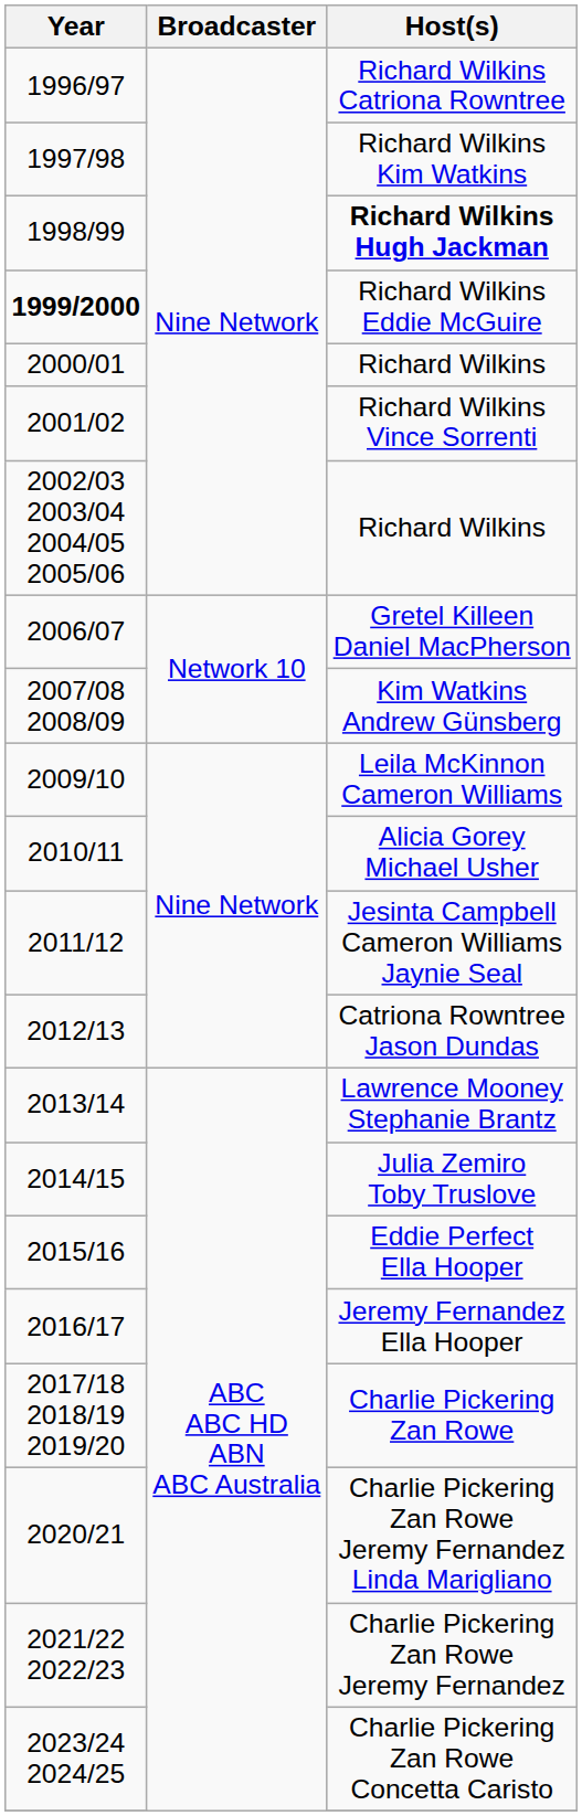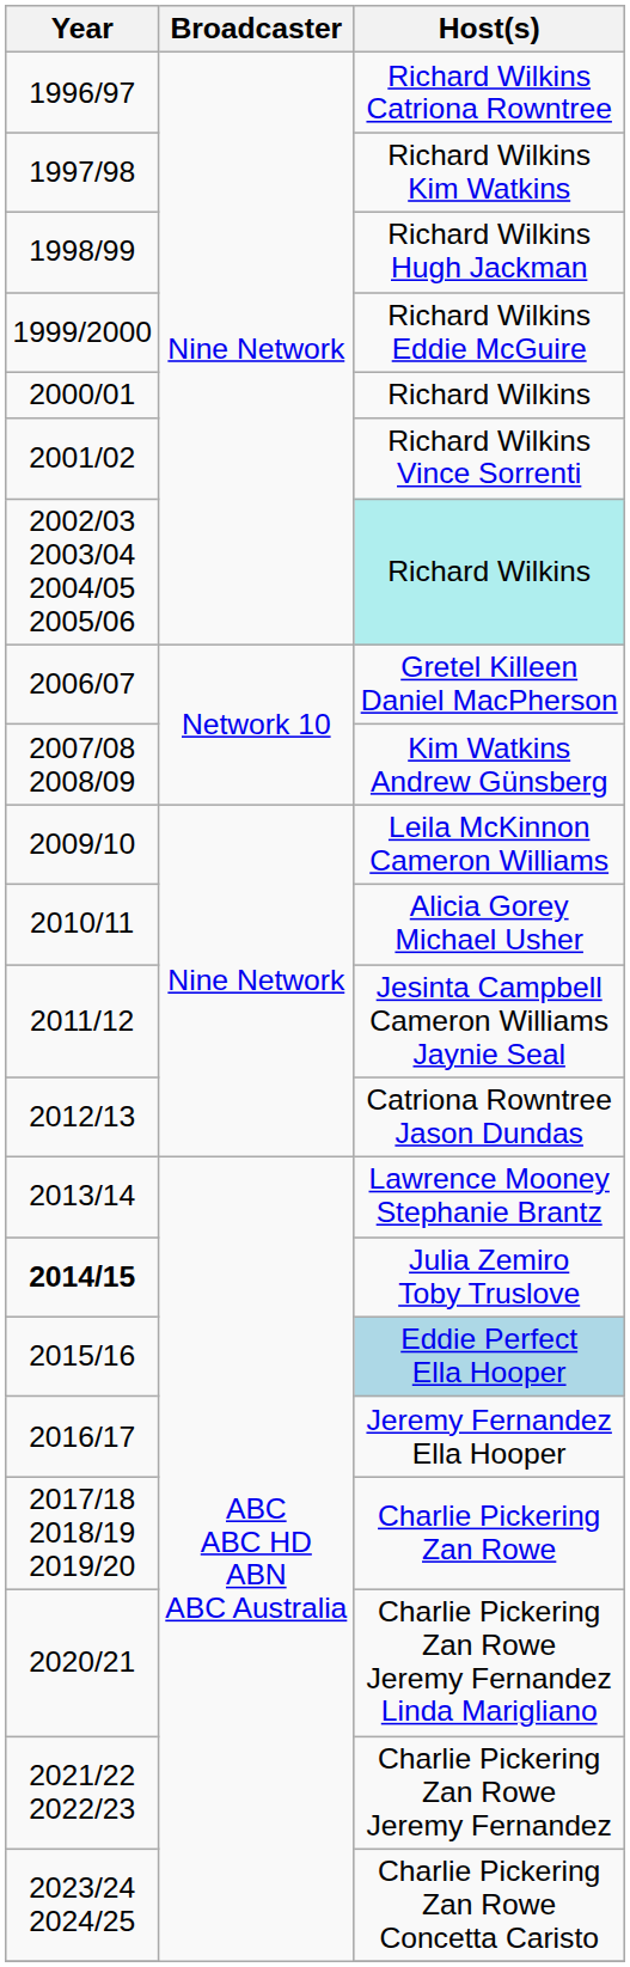Richard Wilkins Hugh Jackman | Host(s): bold -> normal
Richard Wilkins Eddie McGuire | Year: bold -> normal
2002/03 2003/04 2004/05 2005/06 / Richard Wilkins | Host(s): no background -> paleturquoise background
Julia Zemiro Toby Truslove | Year: normal -> bold
Eddie Perfect Ella Hooper | Host(s): no background -> lightblue background
